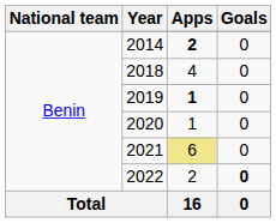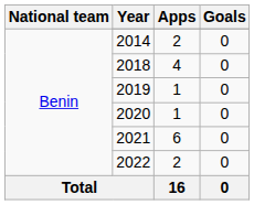2014 | Apps: bold -> normal
2019 | Apps: bold -> normal
2021 | Apps: khaki background -> no background
2022 | Goals: bold -> normal
